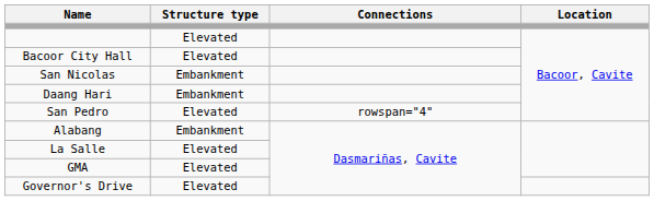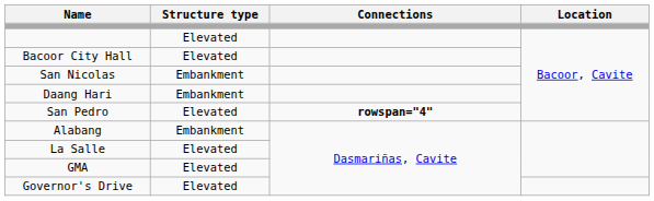San Pedro | Connections: normal -> bold
